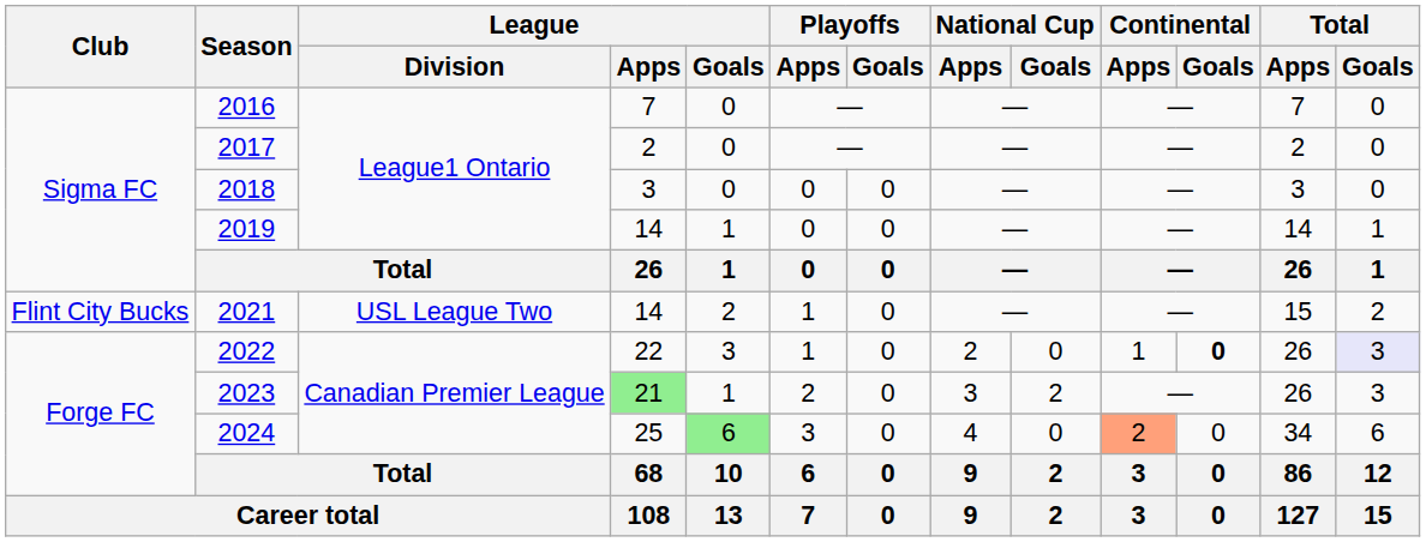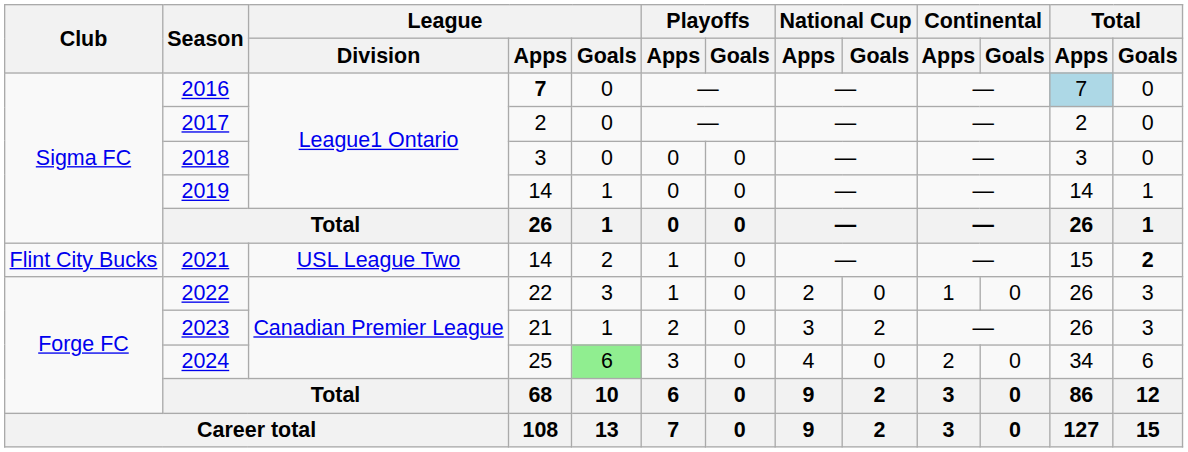2016 | League / Apps: normal -> bold
2016 | Total / Apps: no background -> lightblue background
2021 | Total / Goals: normal -> bold
2022 | Continental / Goals: bold -> normal
2022 | Total / Goals: lavender background -> no background
2023 | League / Apps: lightgreen background -> no background
2024 | Continental / Apps: lightsalmon background -> no background
